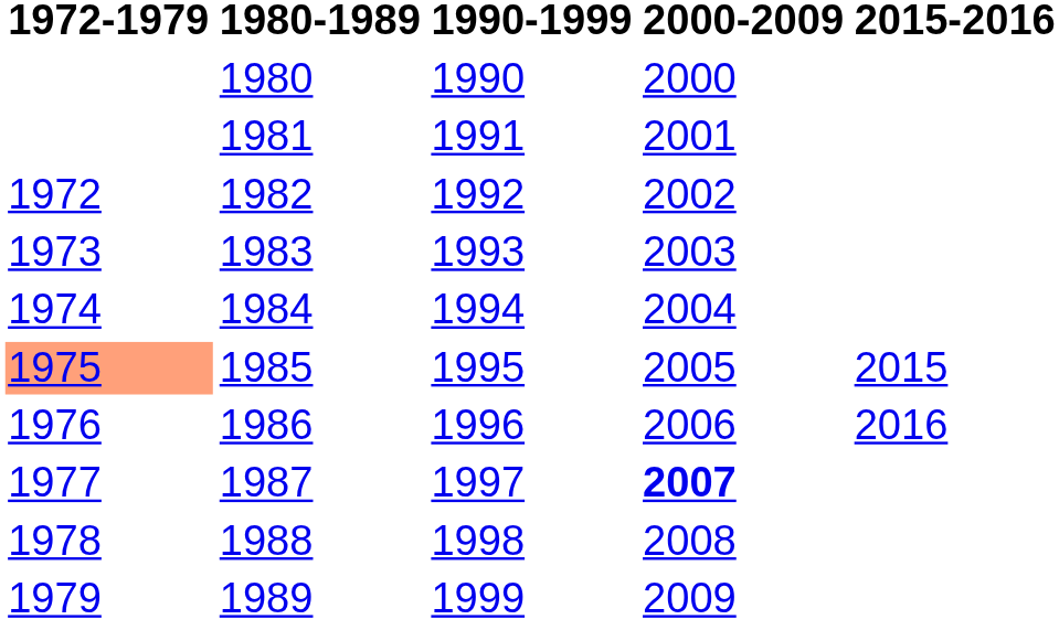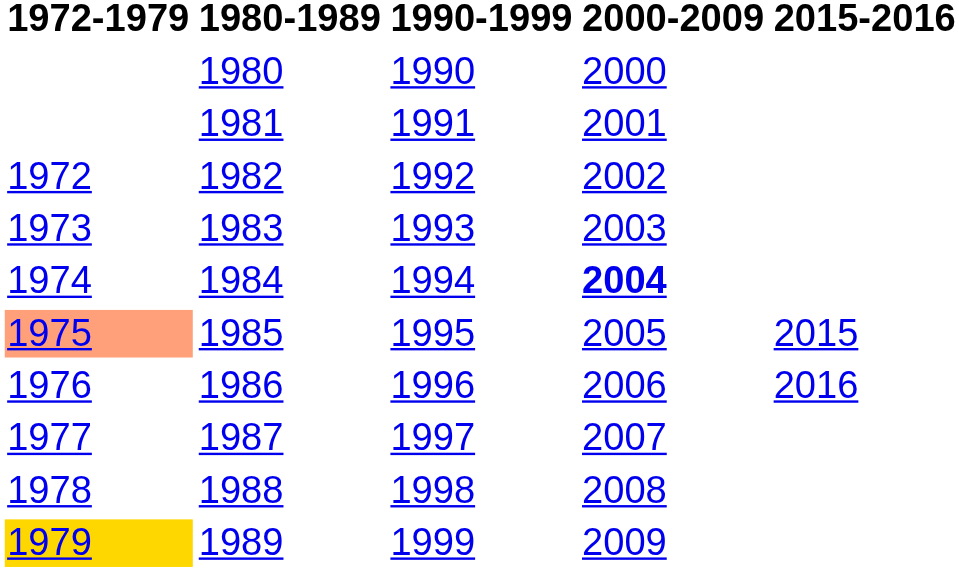1984 | 2000-2009: normal -> bold
1987 | 2000-2009: bold -> normal
1989 | 1972-1979: no background -> gold background
